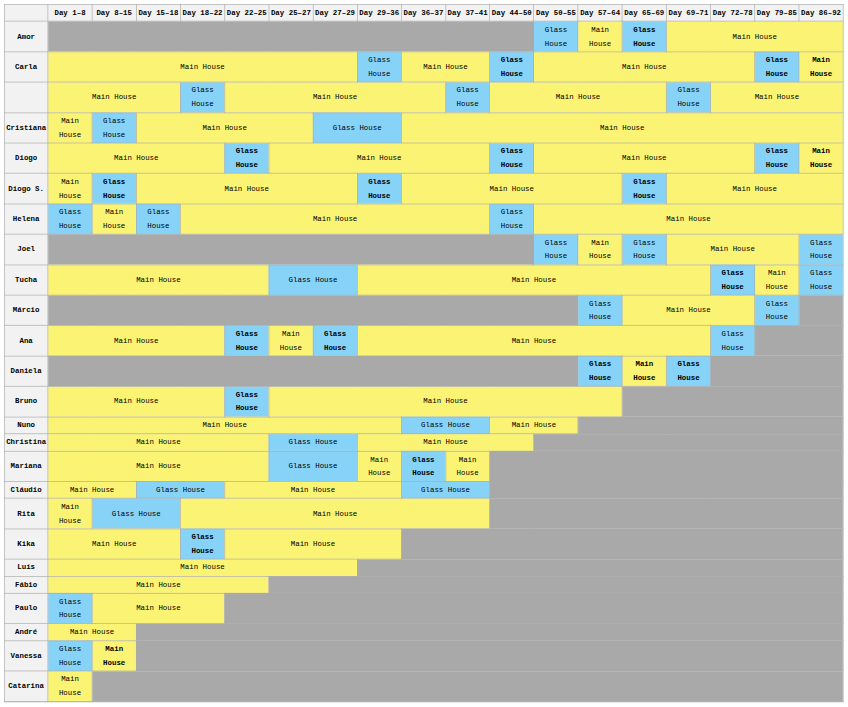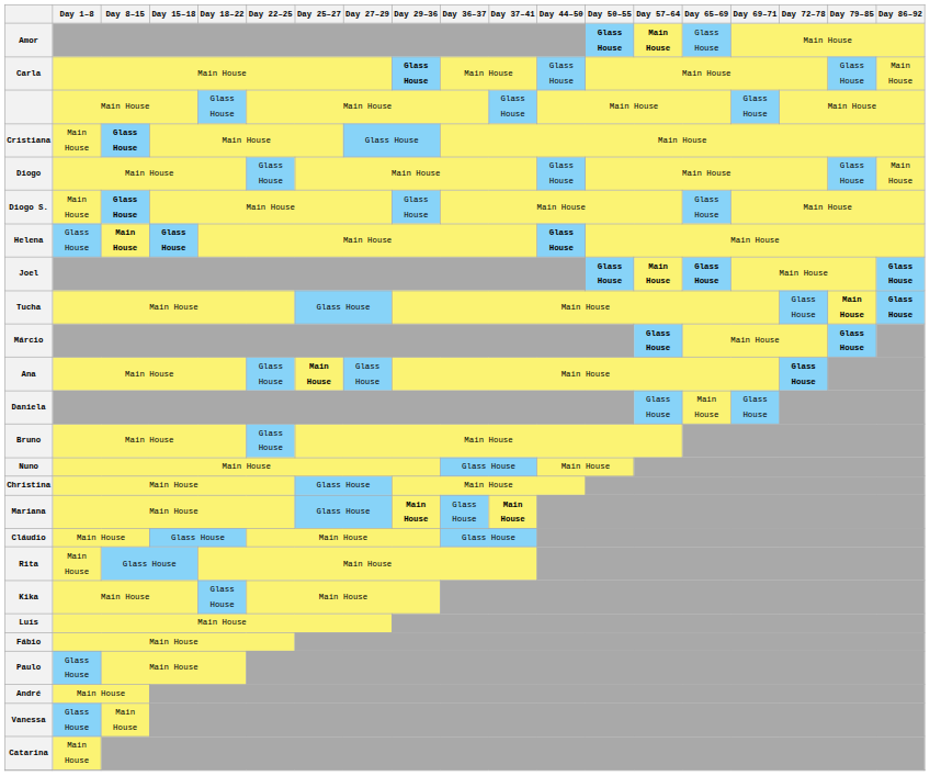Amor | Day 50–55: normal -> bold
Amor | Day 57–64: normal -> bold
Amor | Day 65–69: bold -> normal
Carla | Day 29–36: normal -> bold
Carla | Day 44–50: bold -> normal
Carla | Day 79–85: bold -> normal
Carla | Day 86–92: bold -> normal
Cristiana | Day 8–15: normal -> bold
Diogo | Day 22–25: bold -> normal
Diogo | Day 44–50: bold -> normal
Diogo | Day 79–85: bold -> normal
Diogo | Day 86–92: bold -> normal
Diogo S. | Day 29–36: bold -> normal
Diogo S. | Day 65–69: bold -> normal
Helena | Day 8–15: normal -> bold
Helena | Day 15–18: normal -> bold
Helena | Day 44–50: normal -> bold
Joel | Day 50–55: normal -> bold
Joel | Day 57–64: normal -> bold
Joel | Day 65–69: normal -> bold
Joel | Day 86–92: normal -> bold
Tucha | Day 72–78: bold -> normal
Tucha | Day 79–85: normal -> bold
Tucha | Day 86–92: normal -> bold
Márcio | Day 57–64: normal -> bold
Márcio | Day 79–85: normal -> bold
Ana | Day 22–25: bold -> normal
Ana | Day 25–27: normal -> bold
Ana | Day 27–29: bold -> normal
Ana | Day 72–78: normal -> bold
Daniela | Day 57–64: bold -> normal
Daniela | Day 65–69: bold -> normal
Daniela | Day 69–71: bold -> normal
Bruno | Day 22–25: bold -> normal
Mariana | Day 29–36: normal -> bold
Mariana | Day 36–37: bold -> normal
Mariana | Day 37–41: normal -> bold
Kika | Day 18–22: bold -> normal
Vanessa | Day 8–15: bold -> normal
